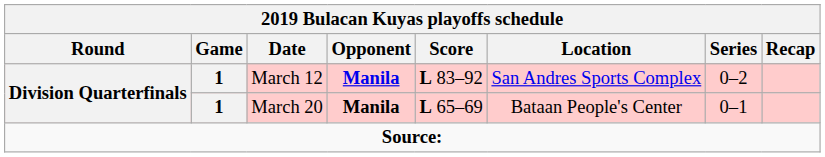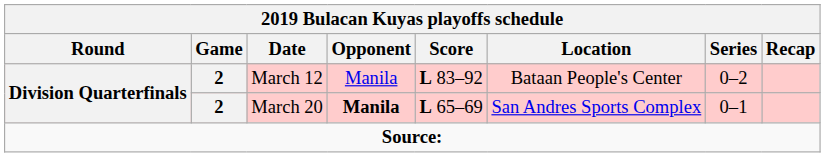March 12 | Game: 1 -> 2
March 12 | Opponent: bold -> normal
March 12 | Location: San Andres Sports Complex -> Bataan People's Center
March 20 | Game: 1 -> 2
March 20 | Location: Bataan People's Center -> San Andres Sports Complex
